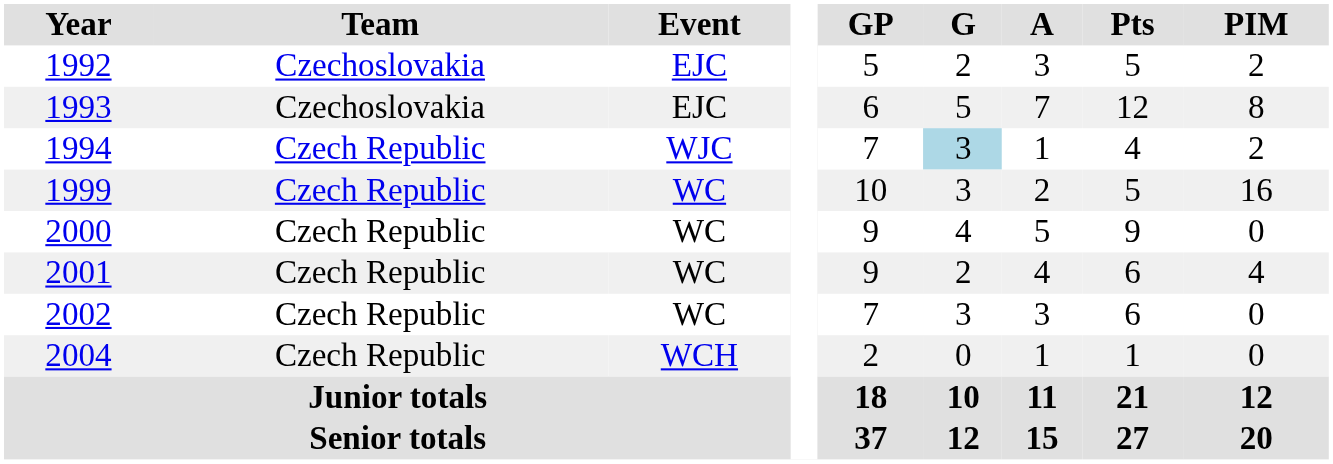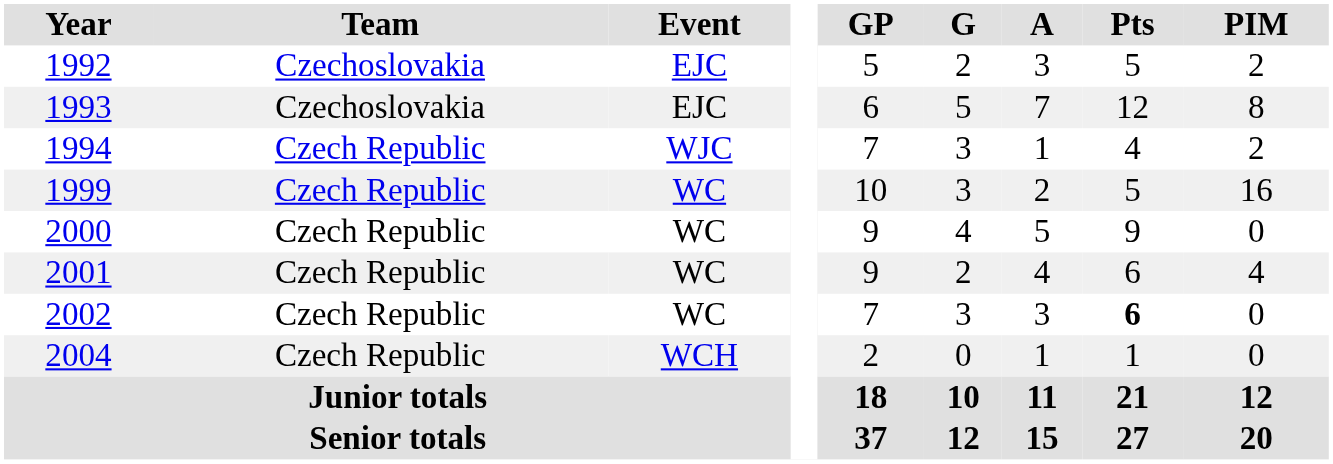1994 | G: lightblue background -> no background
2002 | Pts: normal -> bold
